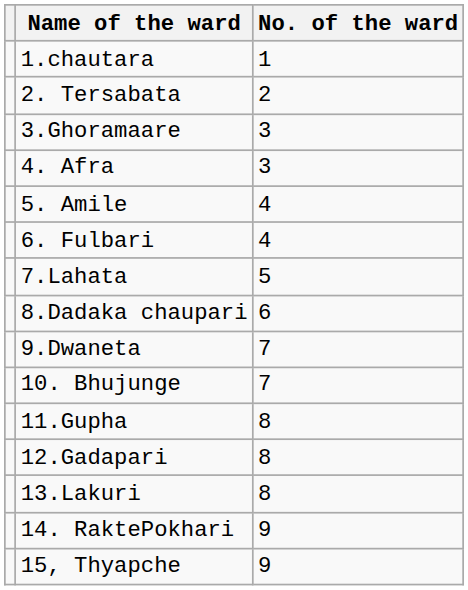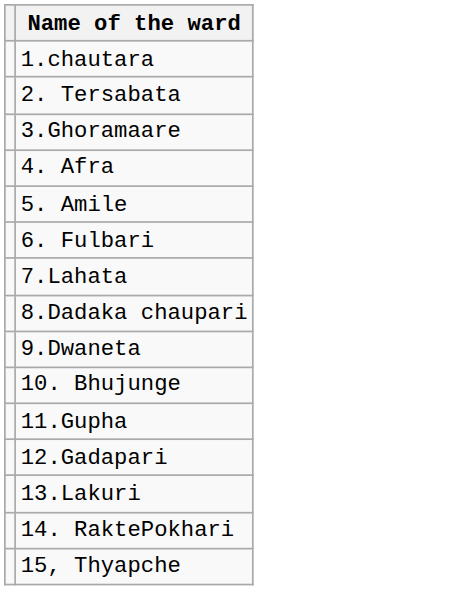- column: No. of the ward | 1 | 2 | 3 | 3 | 4 | 4 | 5 | 6 | 7 | 7 | 8 | 8 | 8 | 9 | 9
